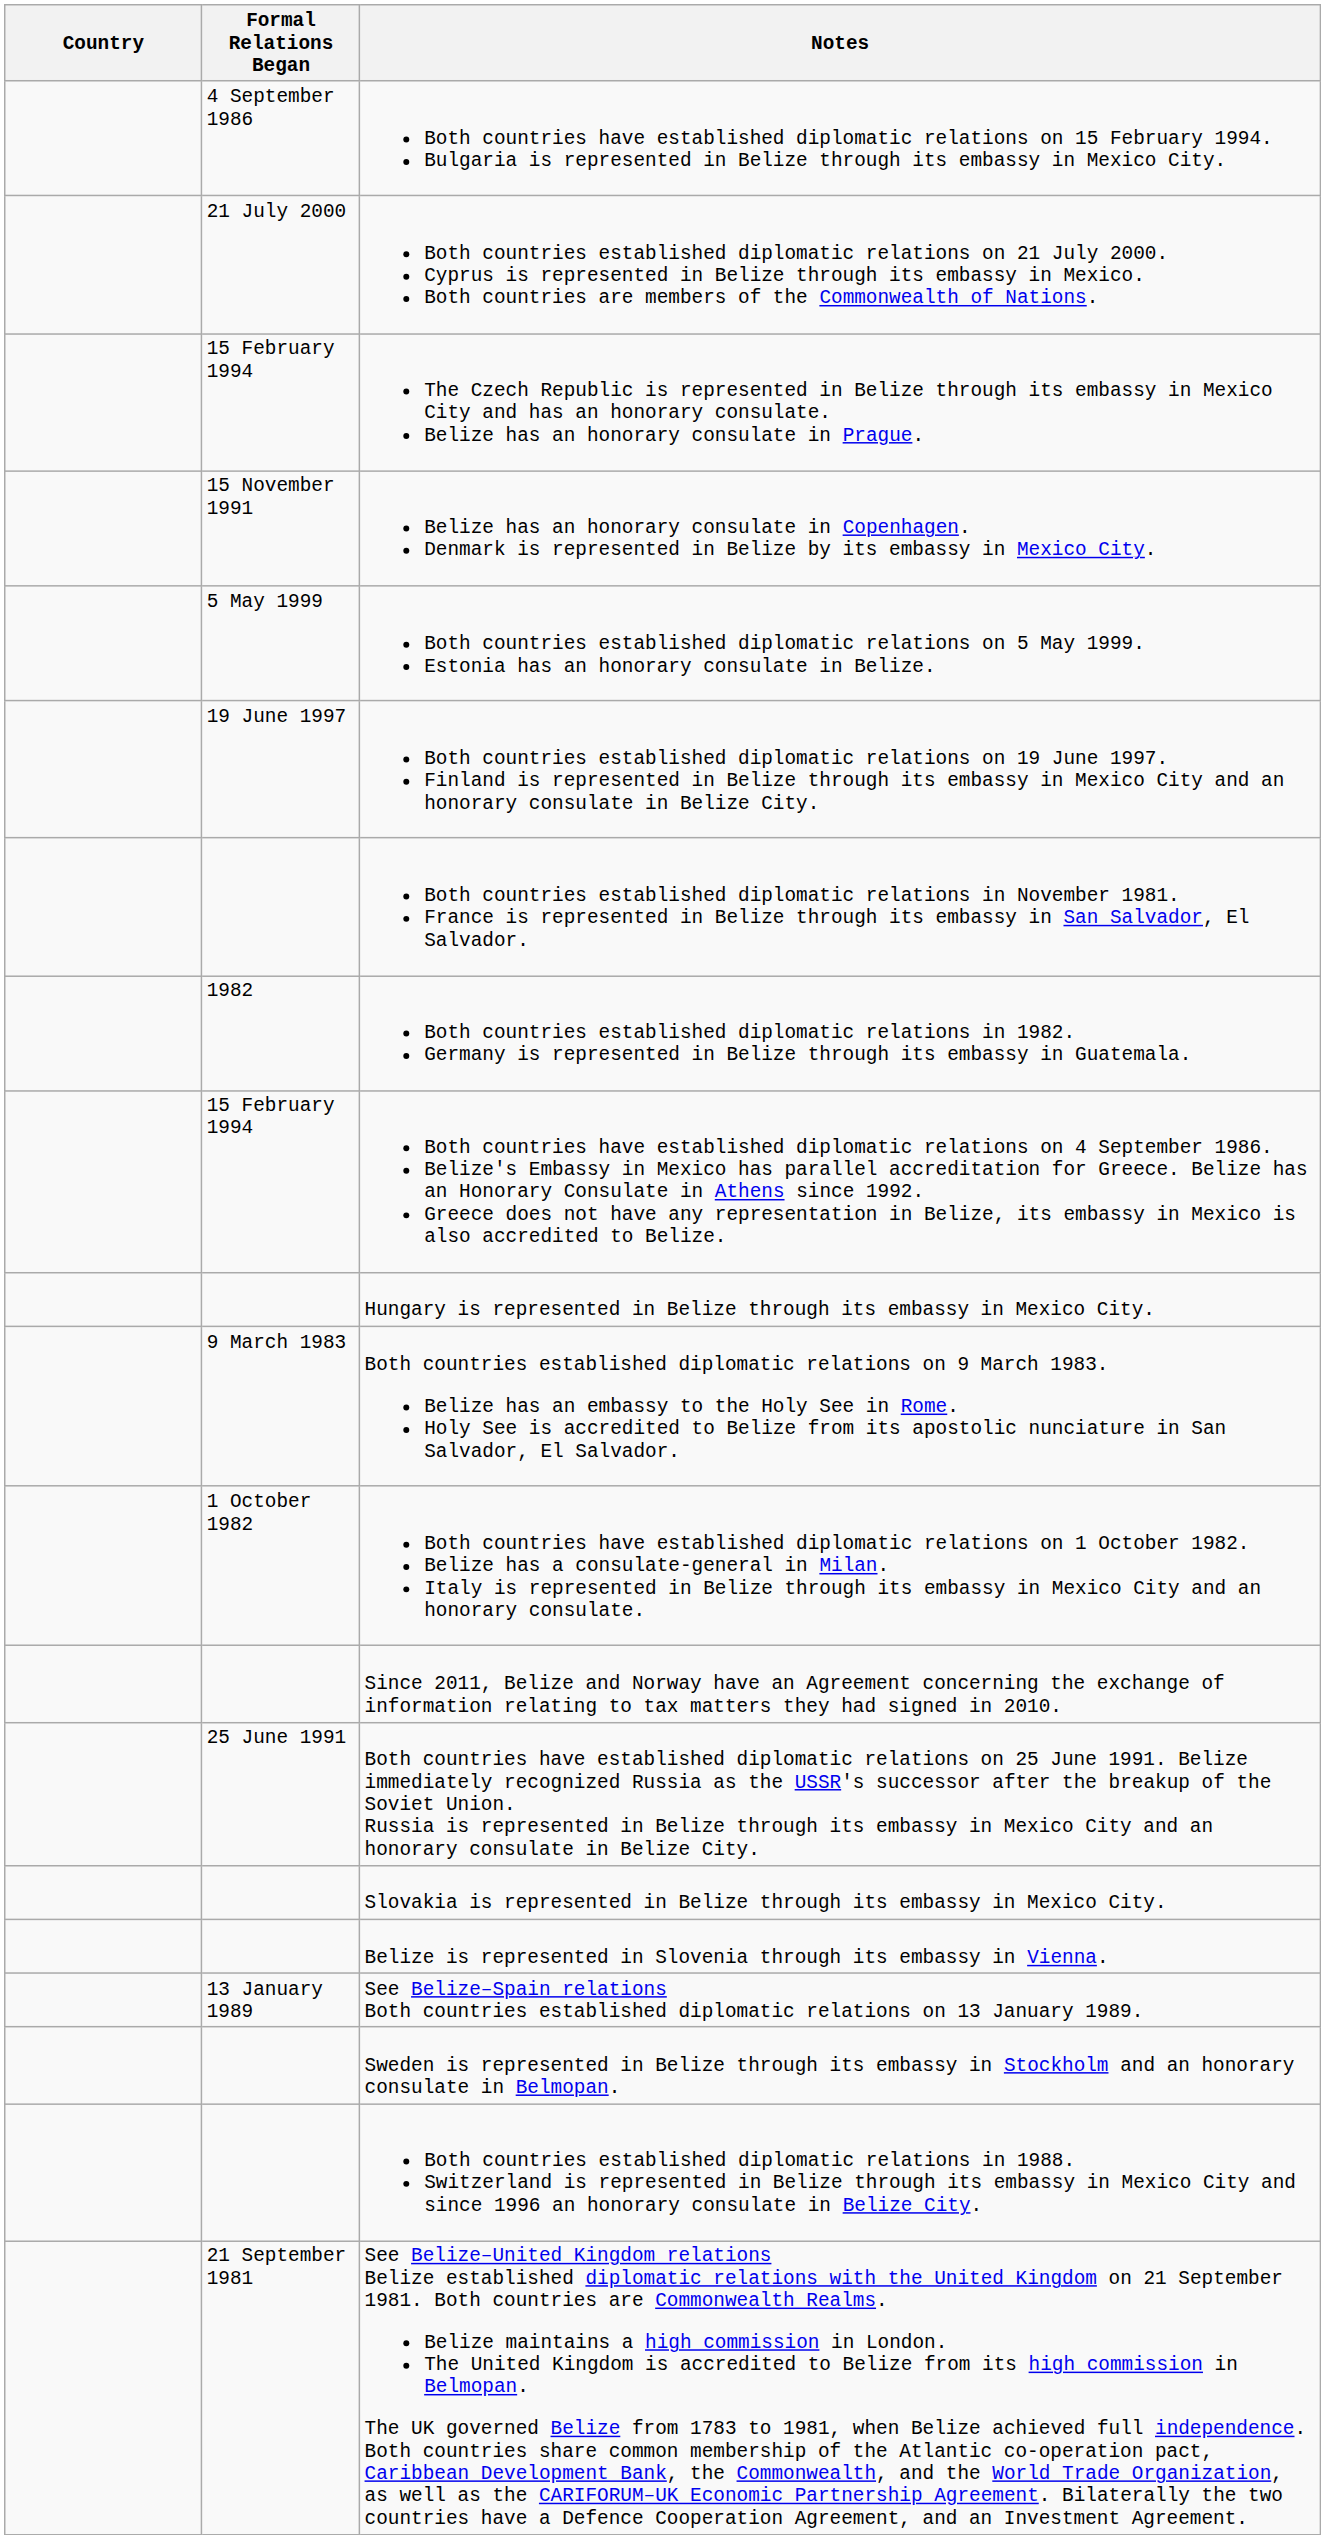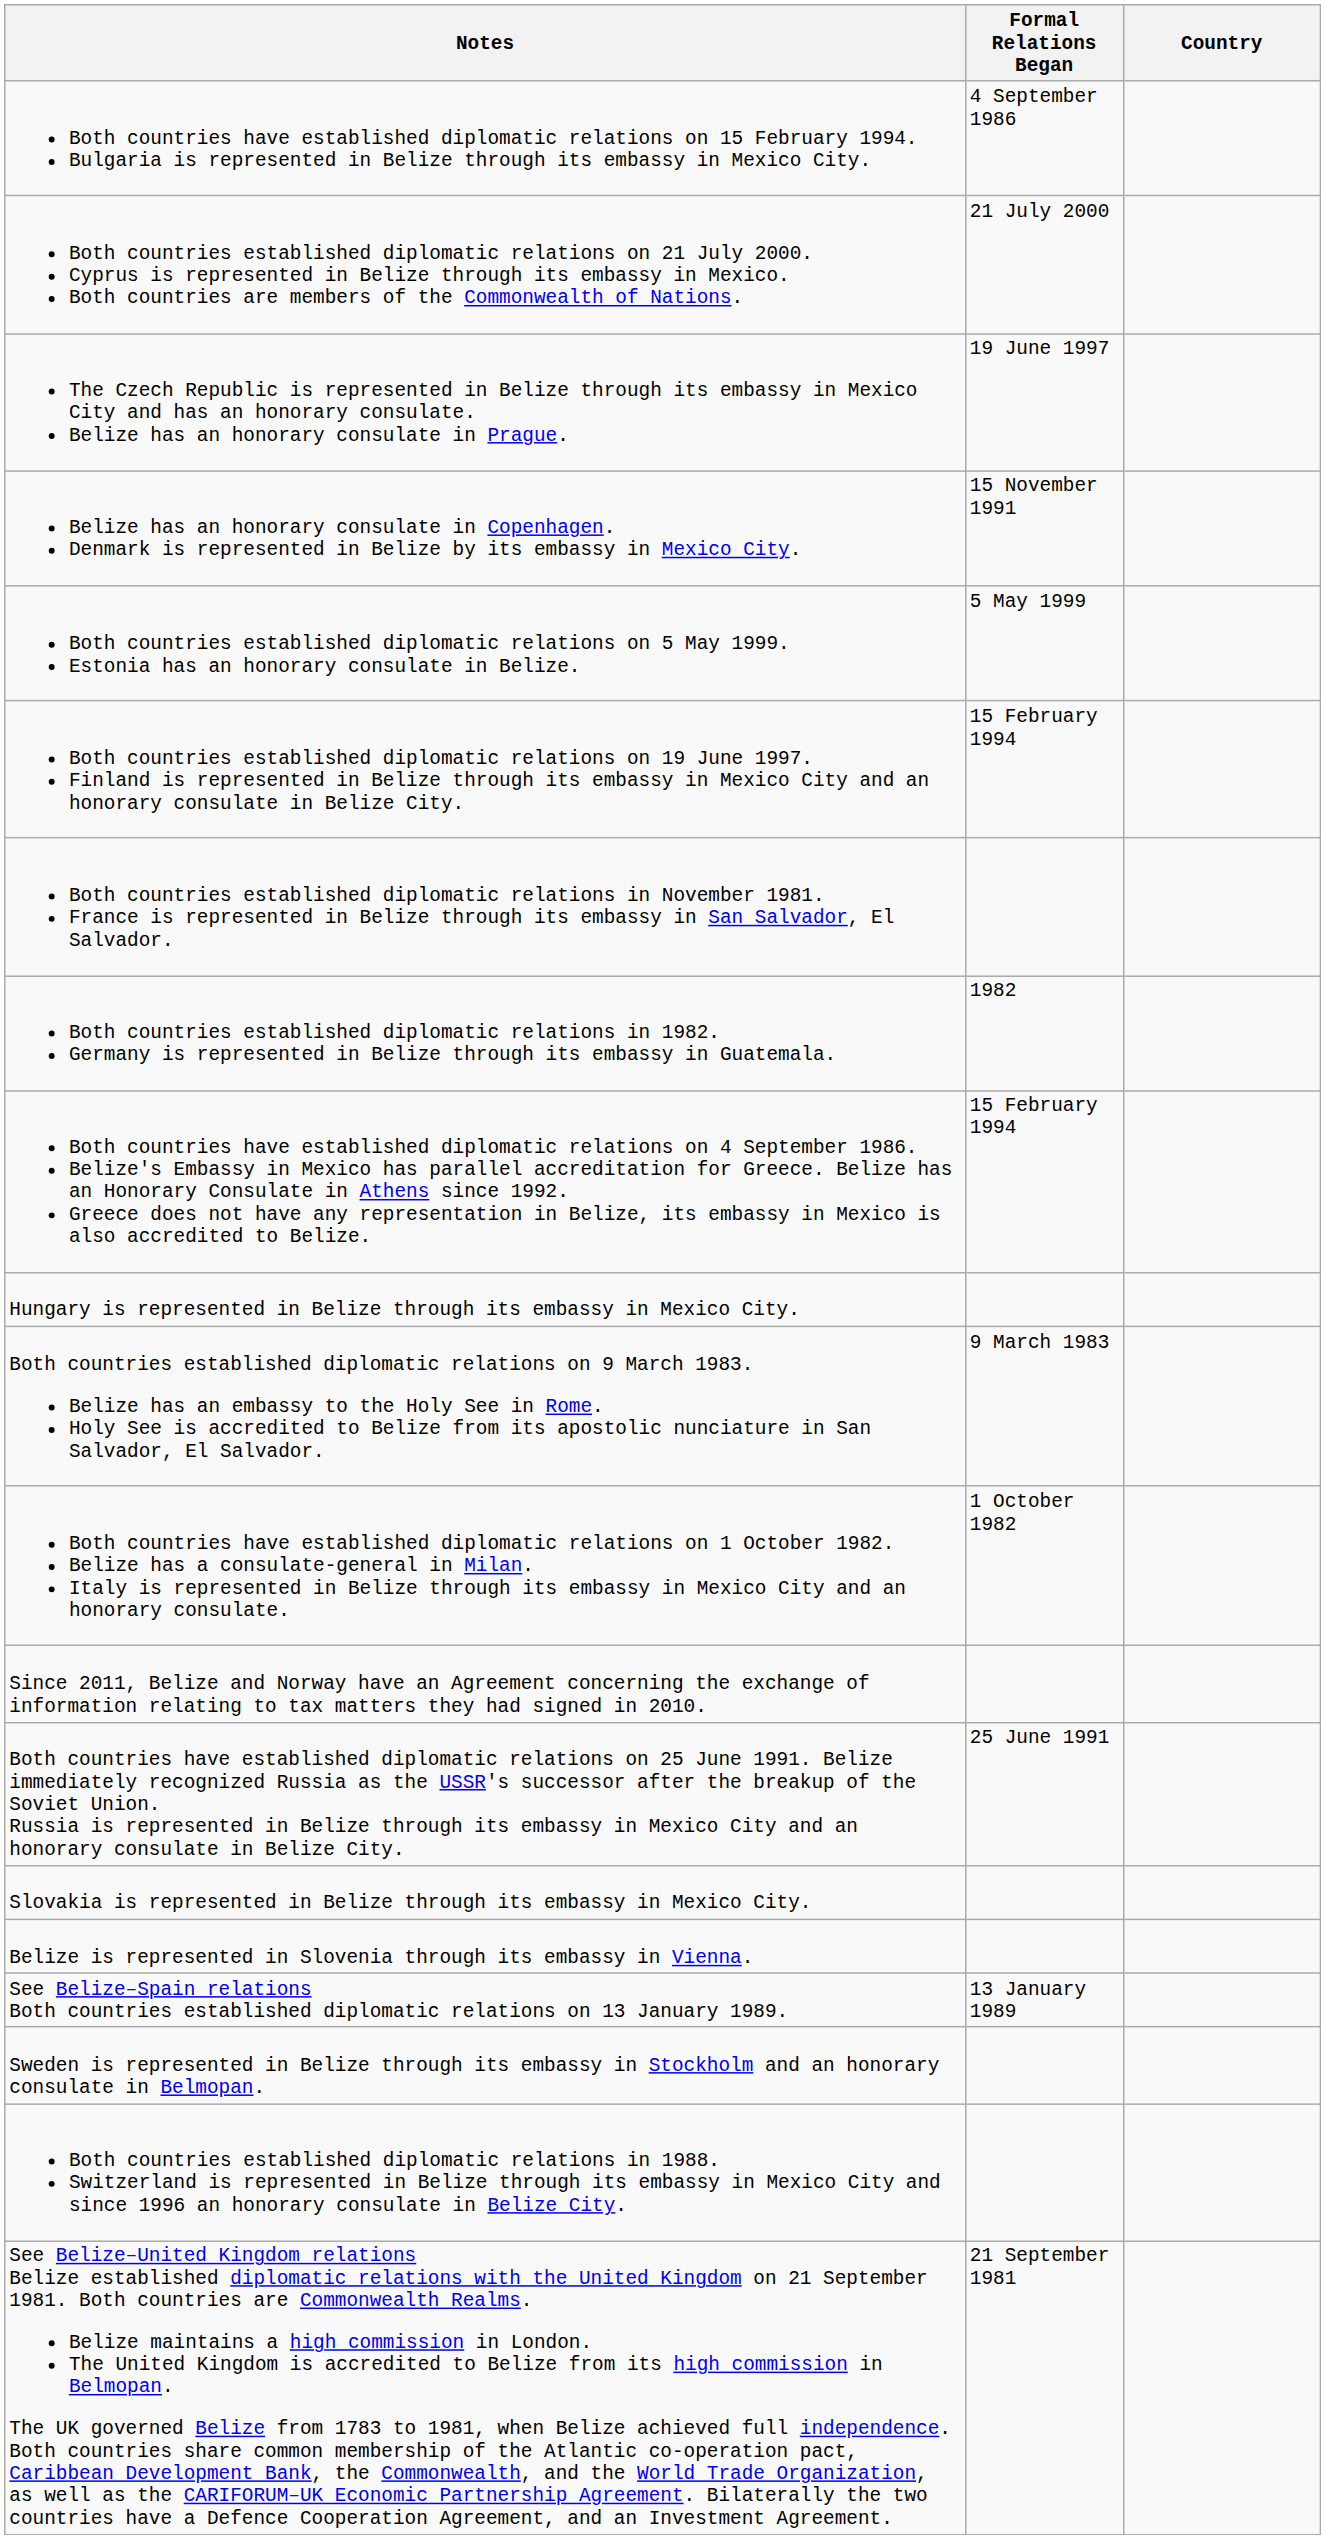columns swapped: Country <-> Notes
row 4 | Formal Relations Began: 15 February 1994 -> 19 June 1997
row 7 | Formal Relations Began: 19 June 1997 -> 15 February 1994
